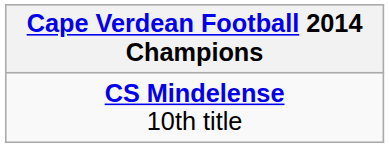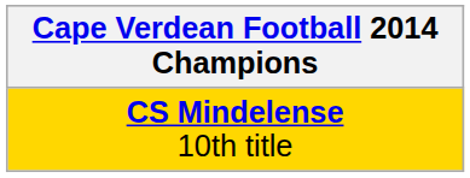row 2 | column 1: no background -> gold background
